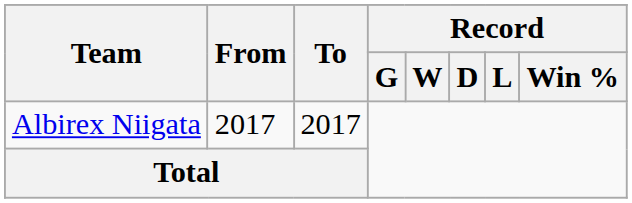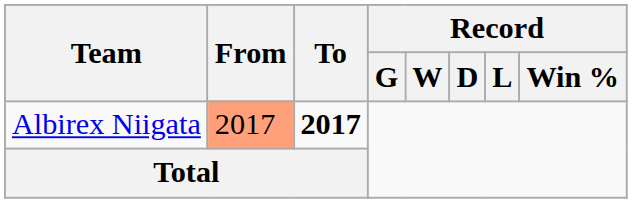Albirex Niigata | From: no background -> lightsalmon background
Albirex Niigata | To: normal -> bold
